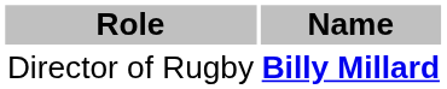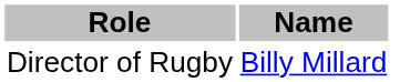Director of Rugby | Name: bold -> normal
